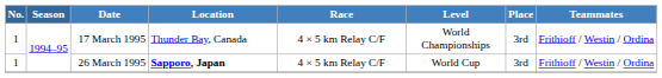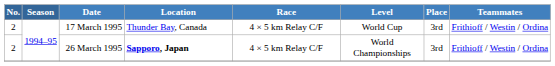17 March 1995 | No.: 1 -> 2
17 March 1995 | Level: World Championships -> World Cup
26 March 1995 | No.: 1 -> 2
26 March 1995 | Level: World Cup -> World Championships
